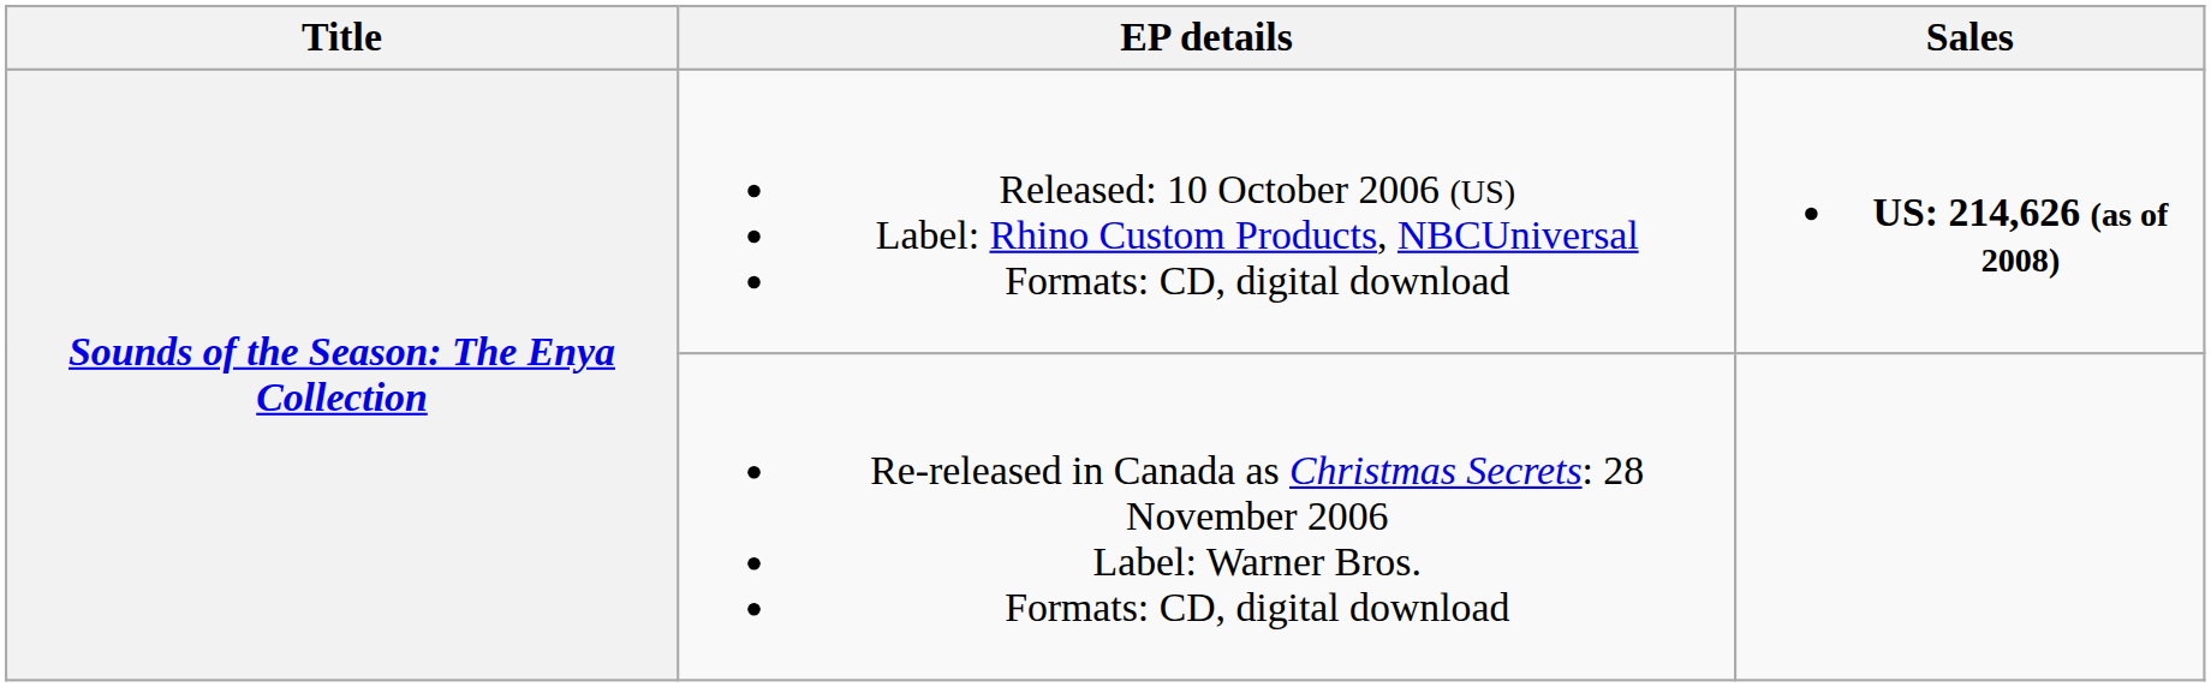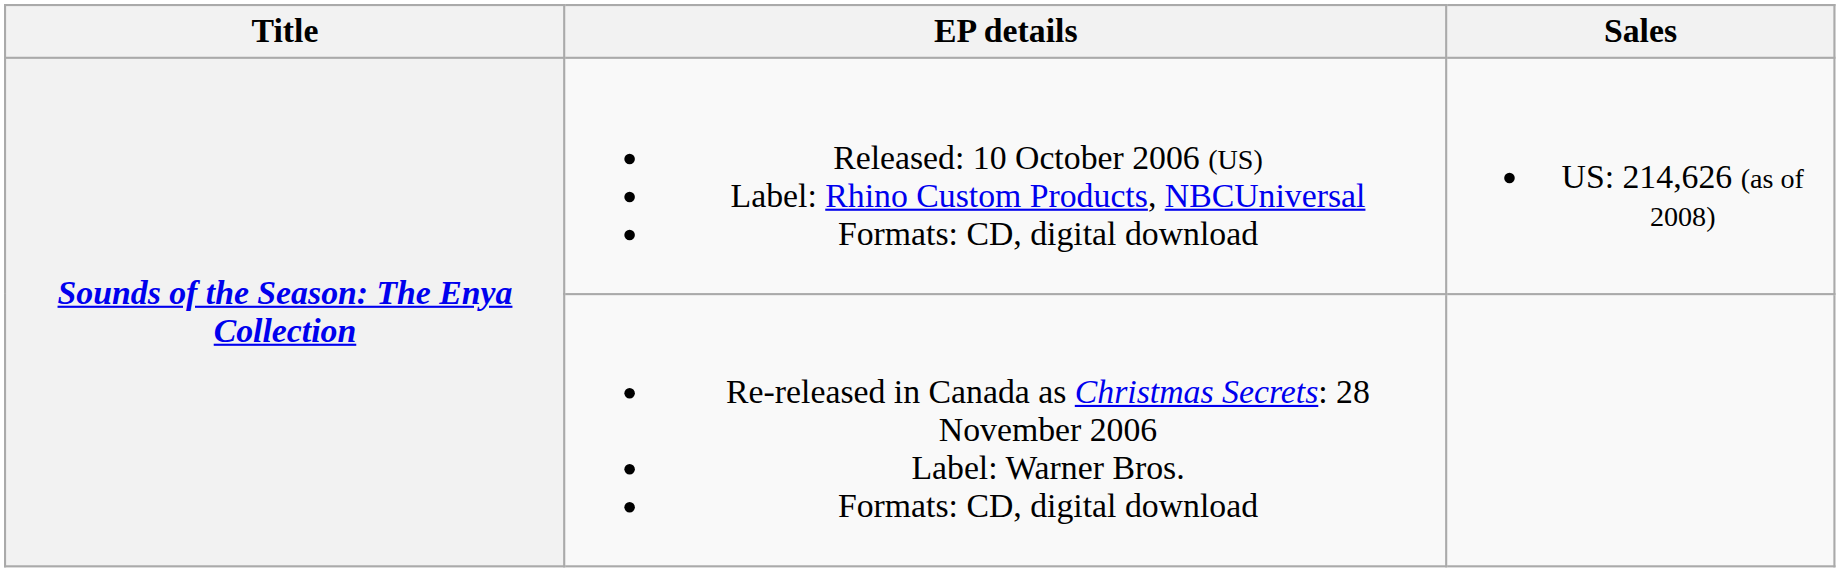row 2 | Sales: bold -> normal
